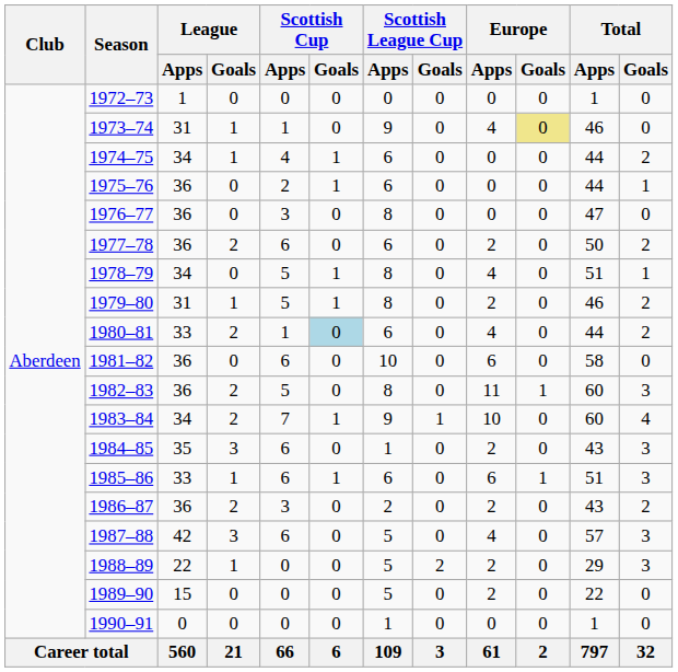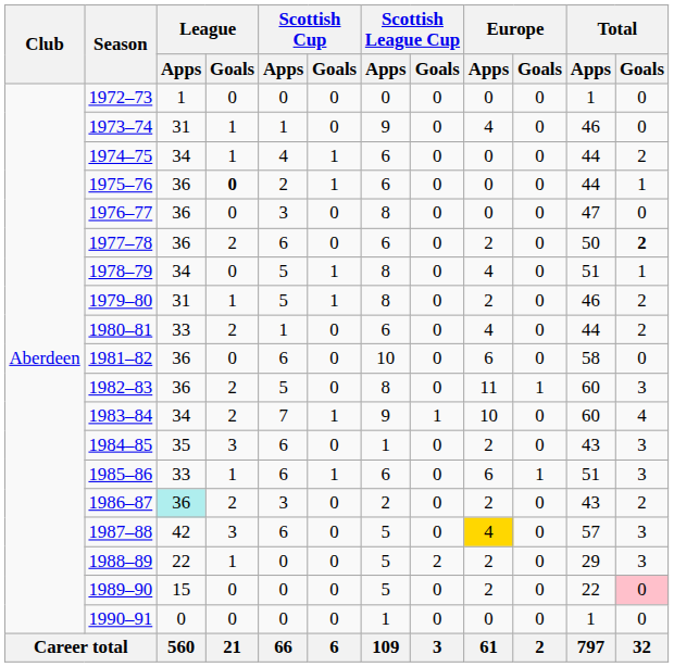1973–74 | Europe / Goals: khaki background -> no background
1975–76 | League / Goals: normal -> bold
1977–78 | Total / Goals: normal -> bold
1980–81 | Scottish Cup / Goals: lightblue background -> no background
1986–87 | League / Apps: no background -> paleturquoise background
1987–88 | Europe / Apps: no background -> gold background
1989–90 | Total / Goals: no background -> pink background
